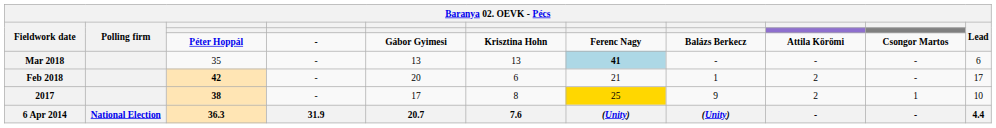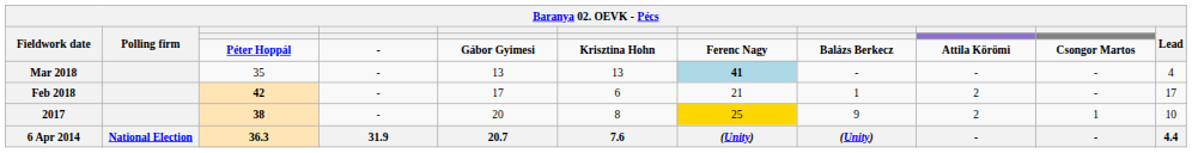Mar 2018 | Lead: 6 -> 4
Feb 2018 | column 5: 20 -> 17
2017 | column 5: 17 -> 20
